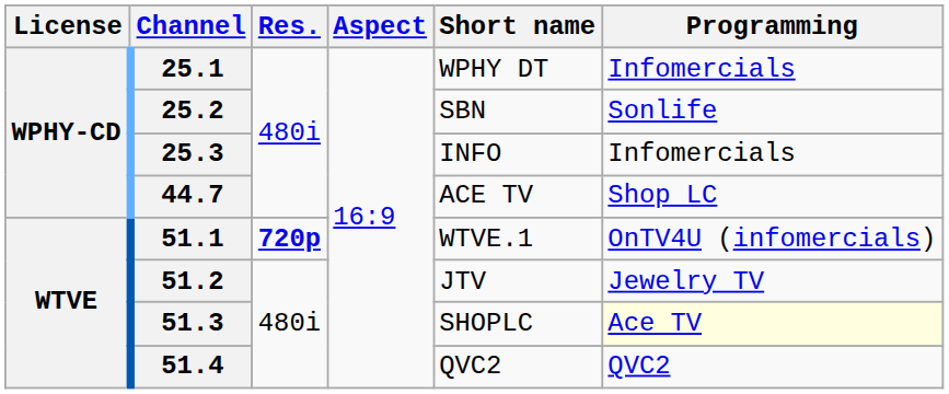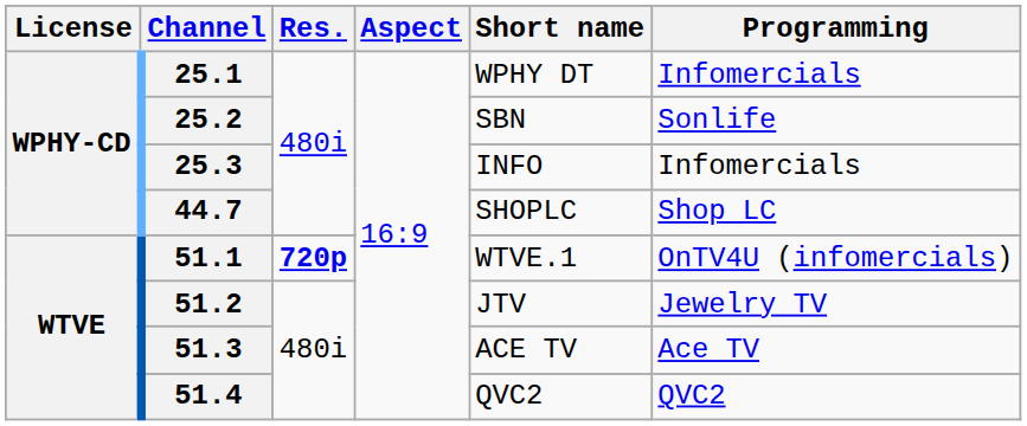44.7 | Short name: ACE TV -> SHOPLC
51.3 | Short name: SHOPLC -> ACE TV
51.3 | Programming: lightyellow background -> no background
